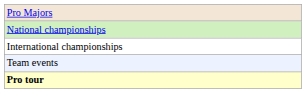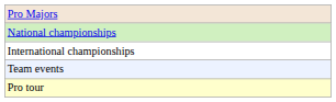row 5 | column 1: bold -> normal
